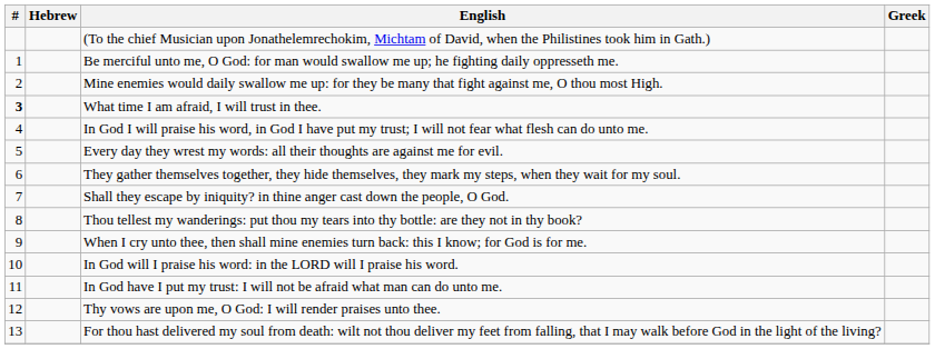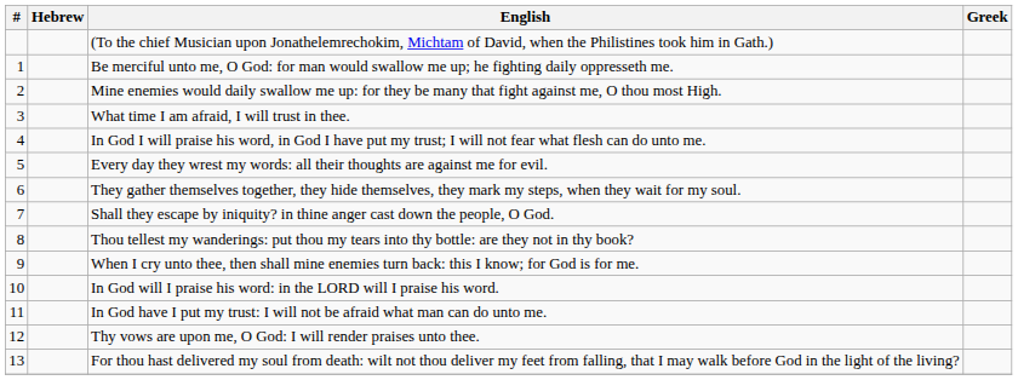What time I am afraid, I will trust in thee. | #: bold -> normal
